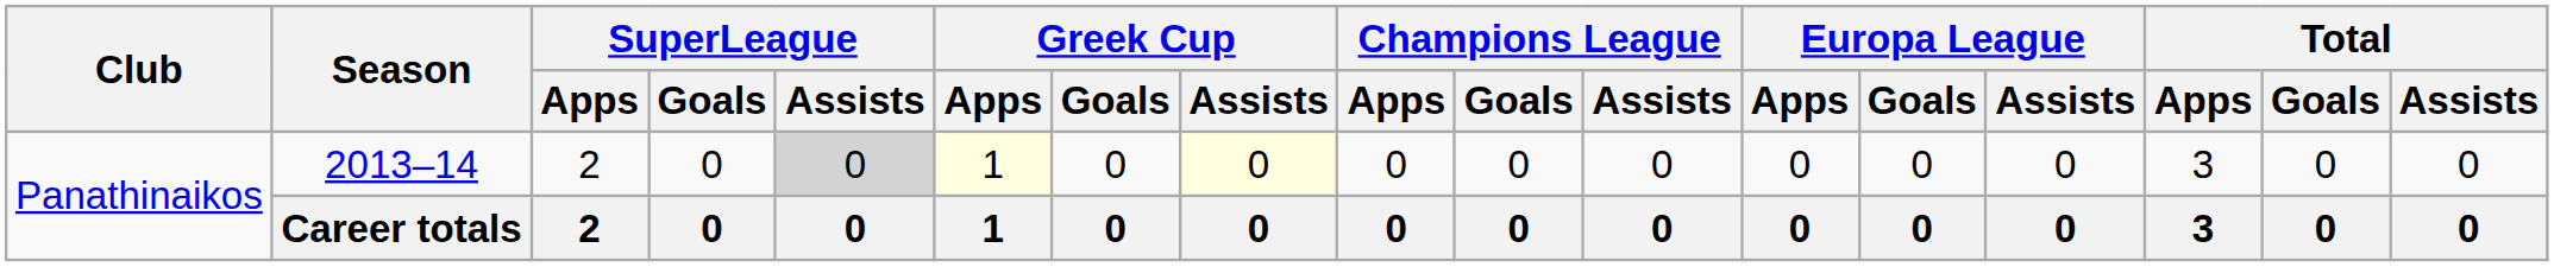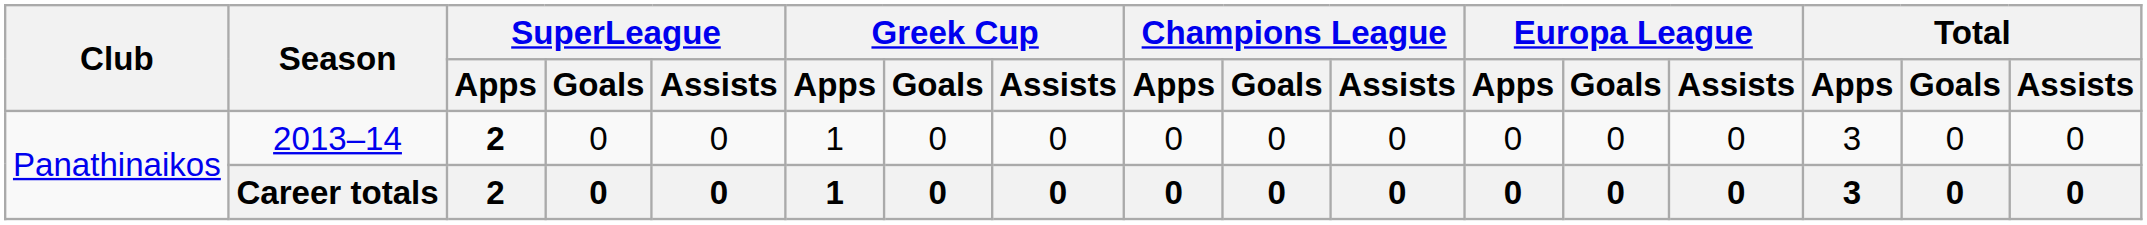Panathinaikos / 2013–14 | SuperLeague / Apps: normal -> bold
Panathinaikos / 2013–14 | SuperLeague / Assists: lightgrey background -> no background
Panathinaikos / 2013–14 | Greek Cup / Apps: lightyellow background -> no background
Panathinaikos / 2013–14 | Greek Cup / Assists: lightyellow background -> no background
